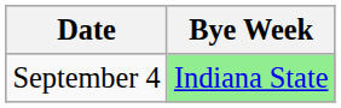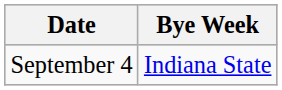September 4 | Bye Week: lightgreen background -> no background
